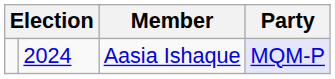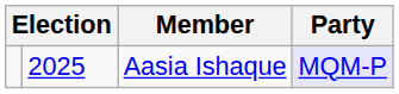Aasia Ishaque | column 2: 2024 -> 2025
